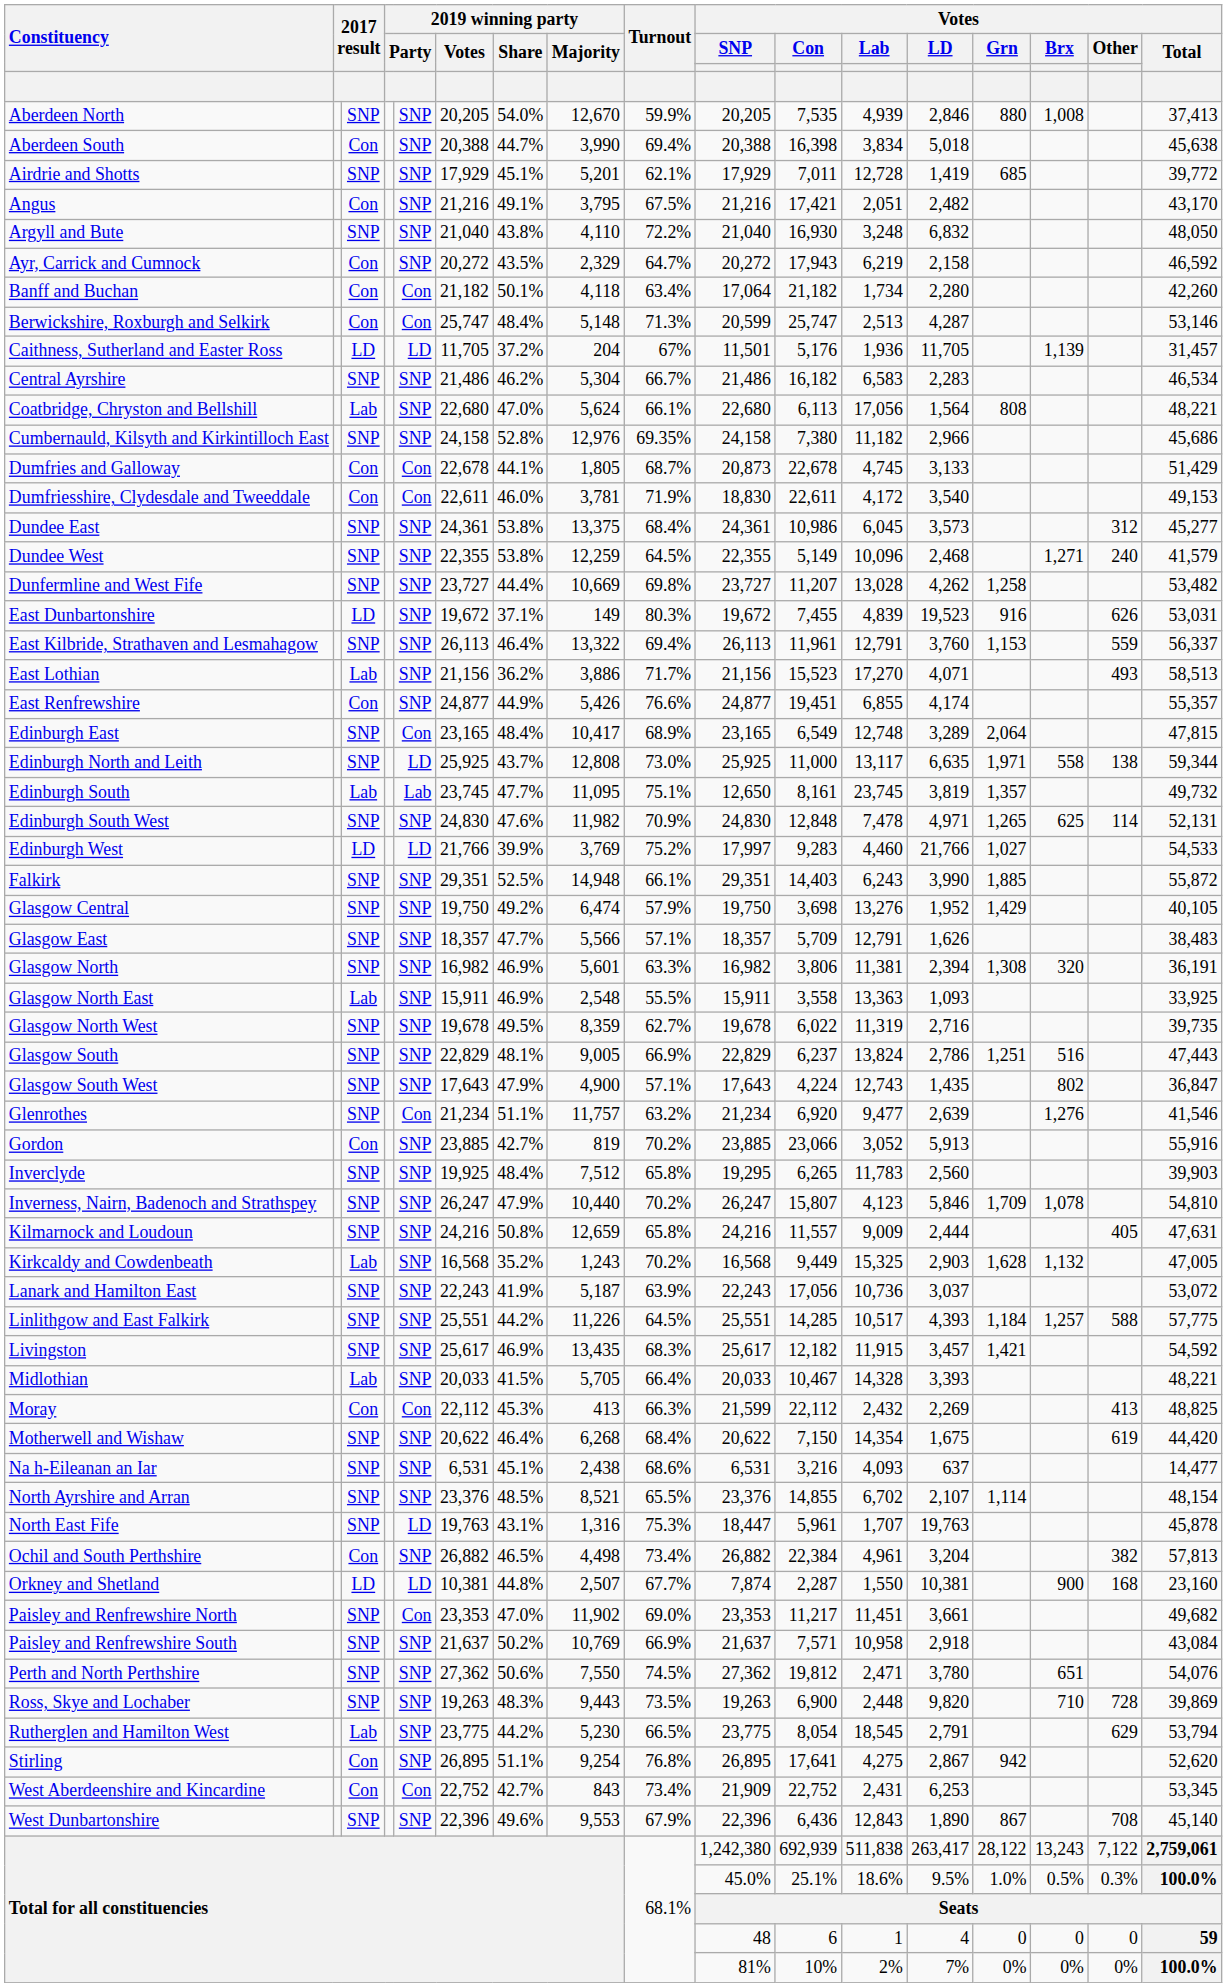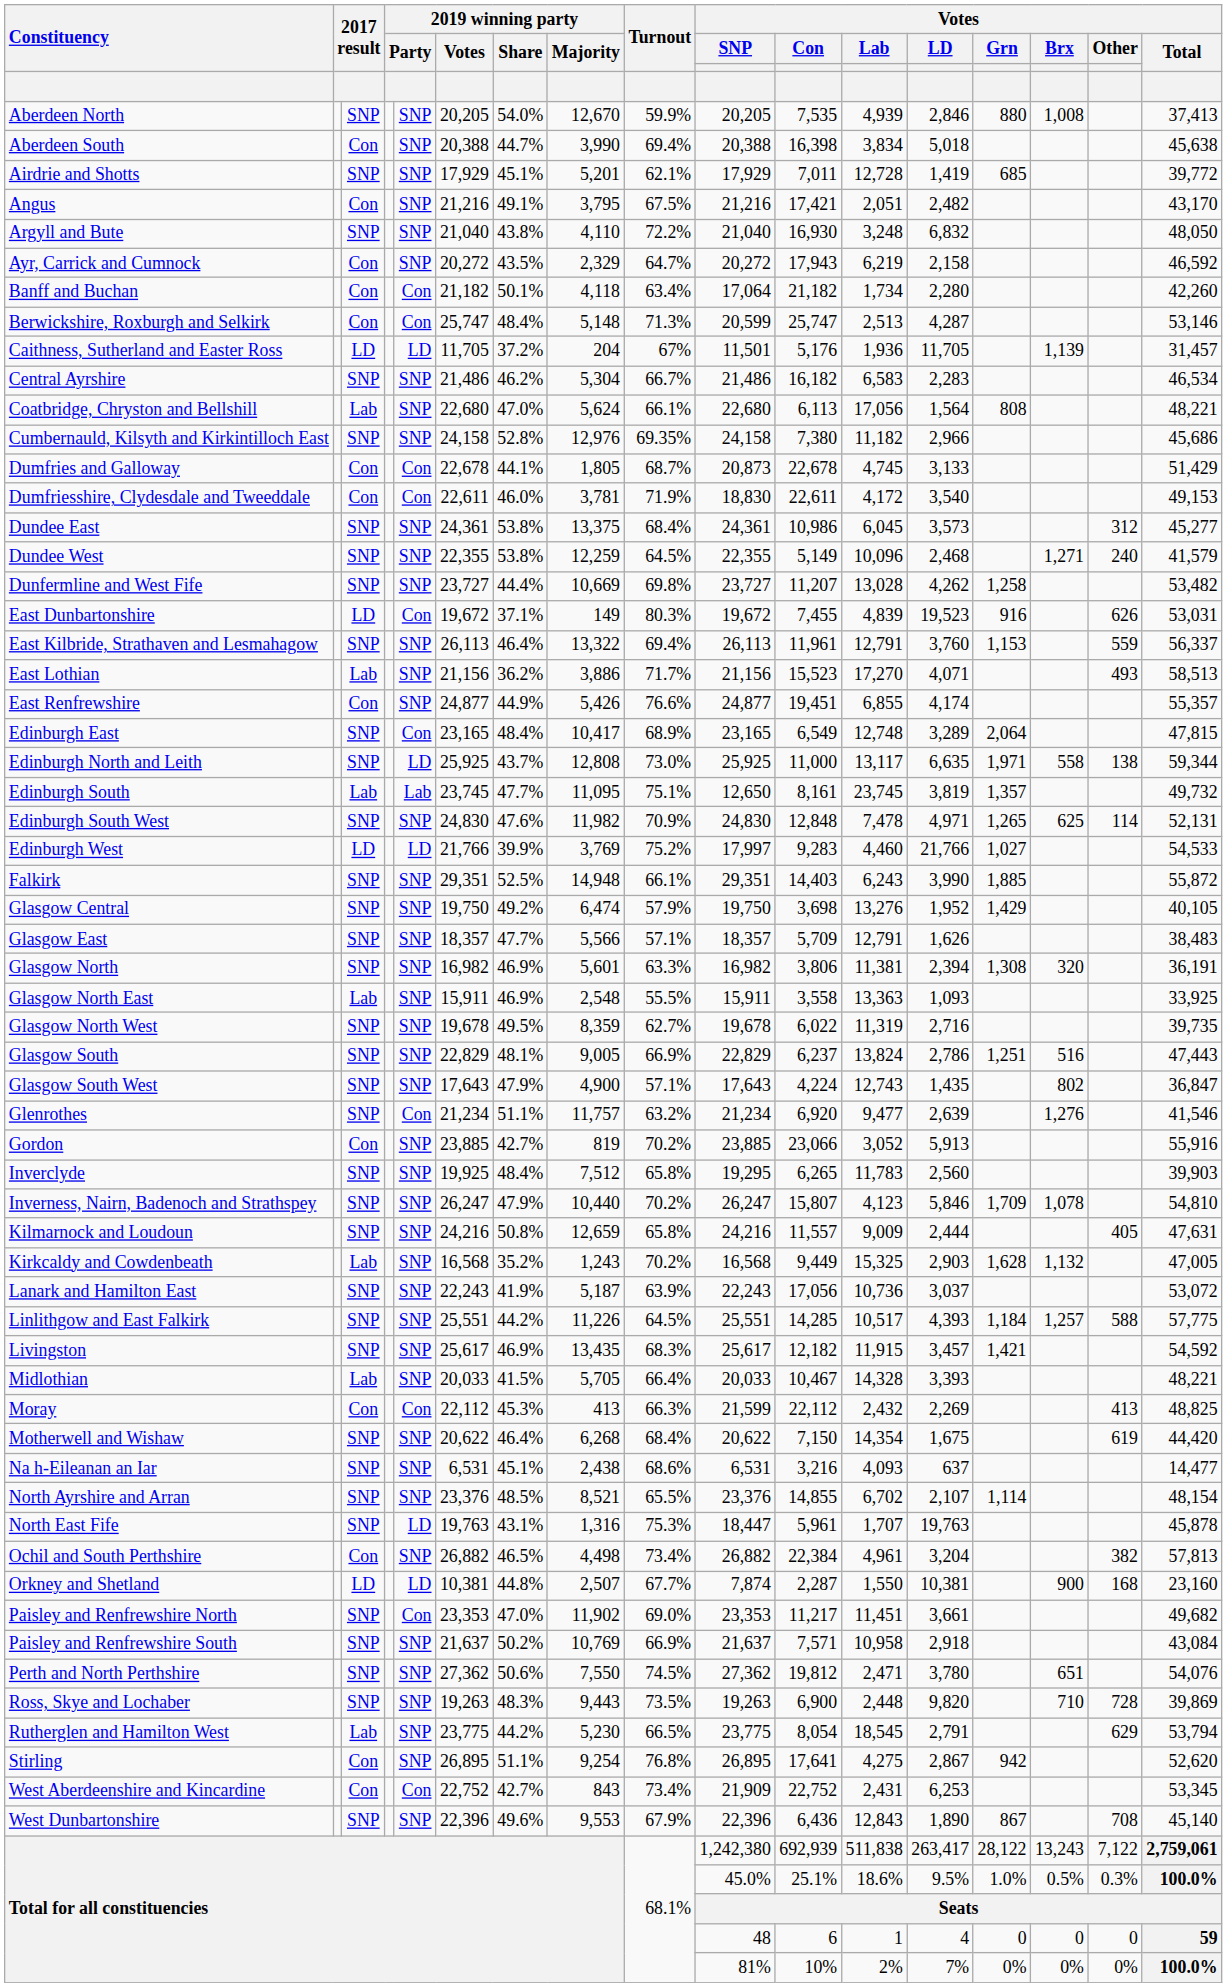East Dunbartonshire | column 5: SNP -> Con
